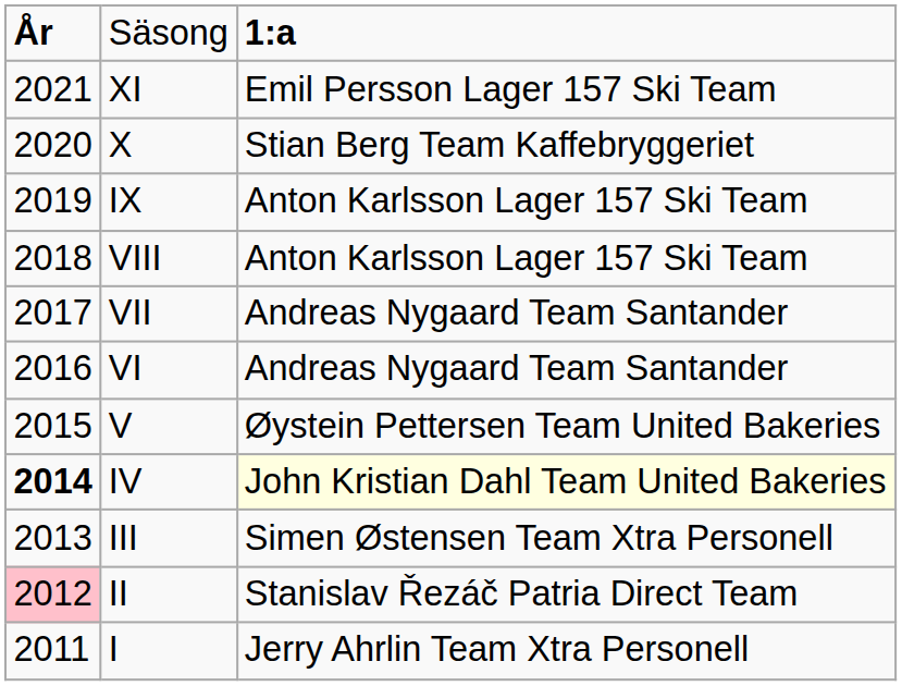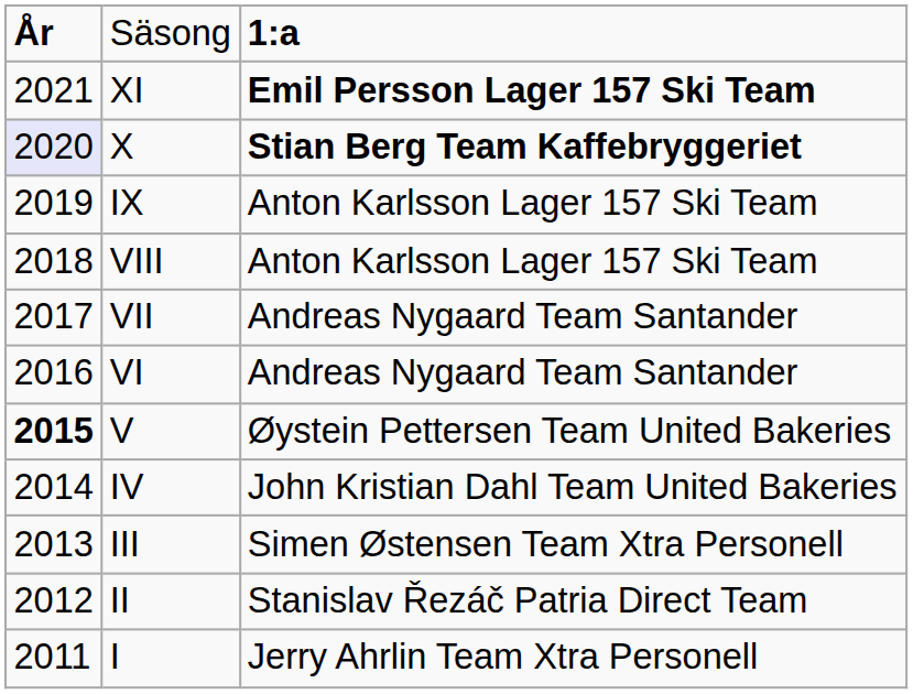XI | column 3: normal -> bold
X | column 1: no background -> lavender background
X | column 3: normal -> bold
V | column 1: normal -> bold
IV | column 1: bold -> normal
IV | column 3: lightyellow background -> no background
II | column 1: pink background -> no background
